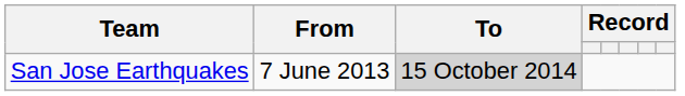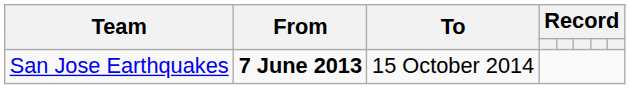San Jose Earthquakes | From: normal -> bold
San Jose Earthquakes | To: lightgrey background -> no background
